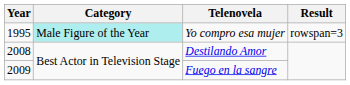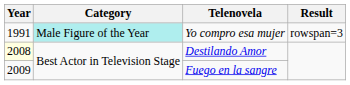Yo compro esa mujer | Year: 1995 -> 1991
Destilando Amor | Year: no background -> lightyellow background
